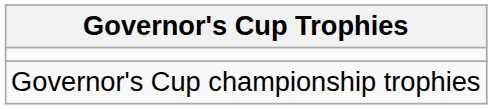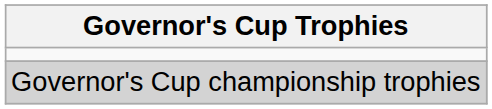row 3 | column 1: no background -> lightgrey background
